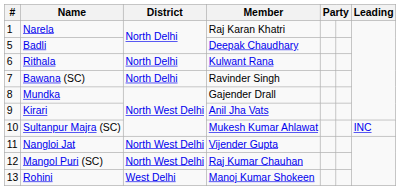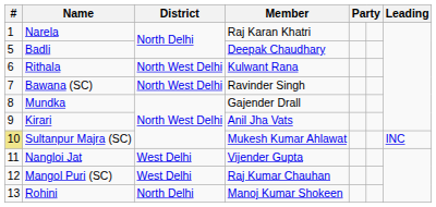Rithala | District: North Delhi -> North West Delhi
Bawana (SC) | District: North Delhi -> North West Delhi
Sultanpur Majra (SC) | #: no background -> khaki background
Nangloi Jat | District: North West Delhi -> West Delhi
Mangol Puri (SC) | District: North West Delhi -> West Delhi
Rohini | District: West Delhi -> North Delhi
